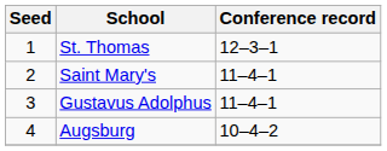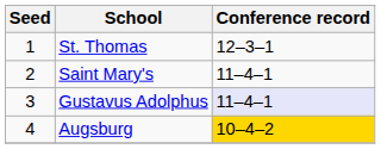Gustavus Adolphus | Conference record: no background -> lavender background
Augsburg | Conference record: no background -> gold background
